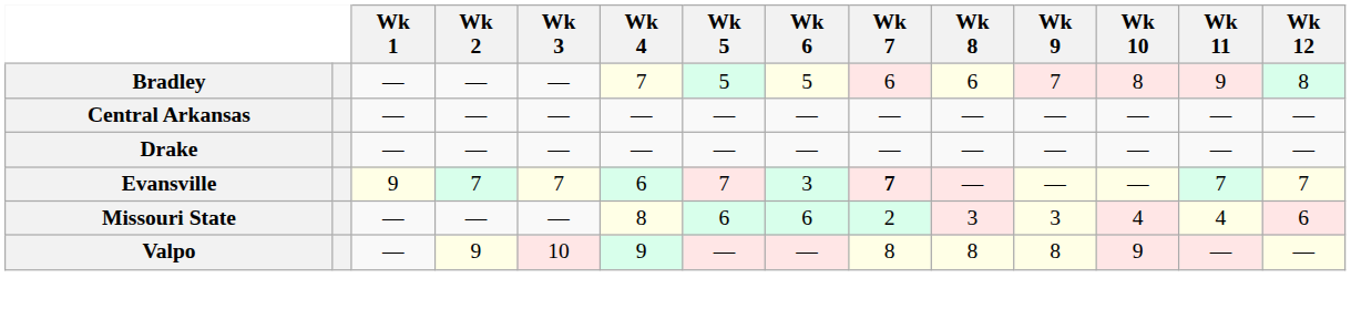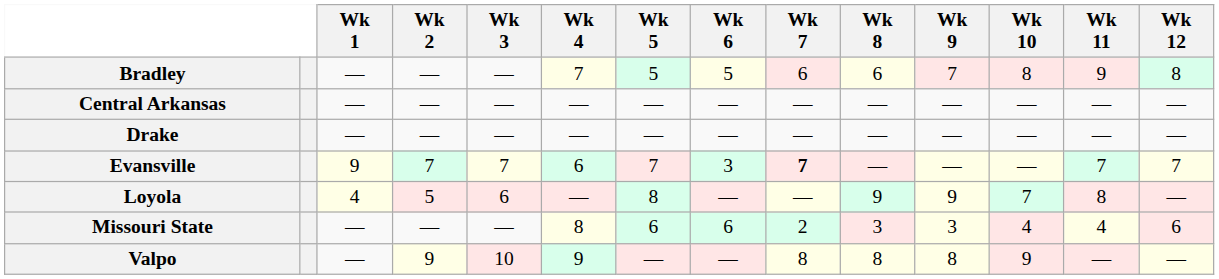+ row: Loyola | 4 | 5 | 6 | — | 8 | — | — | 9 | 9 | 7 | 8 | —
